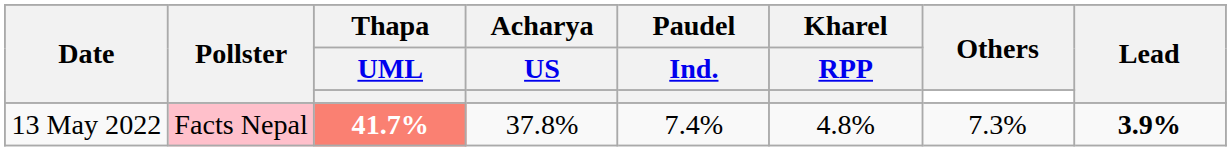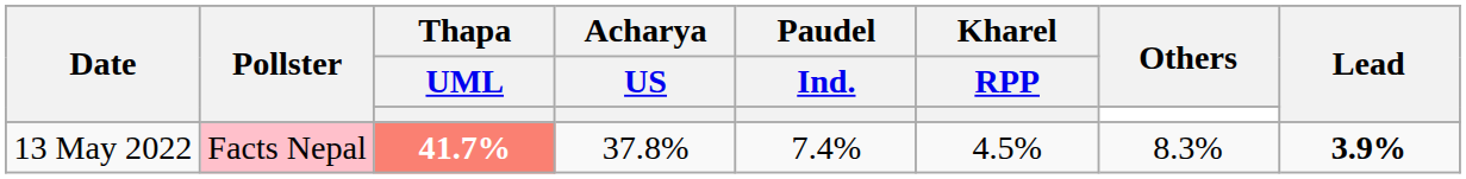13 May 2022 | Kharel / RPP: 4.8% -> 4.5%
13 May 2022 | Others: 7.3% -> 8.3%
